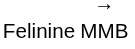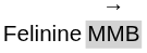Felinine | column 2: no background -> lightgrey background
